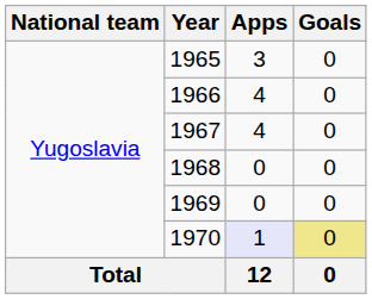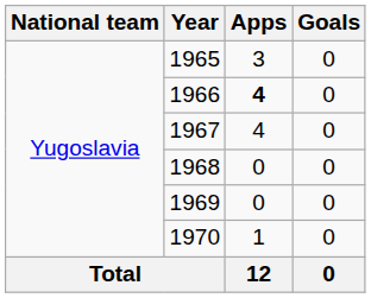1966 | Apps: normal -> bold
1970 | Apps: lavender background -> no background
1970 | Goals: khaki background -> no background
